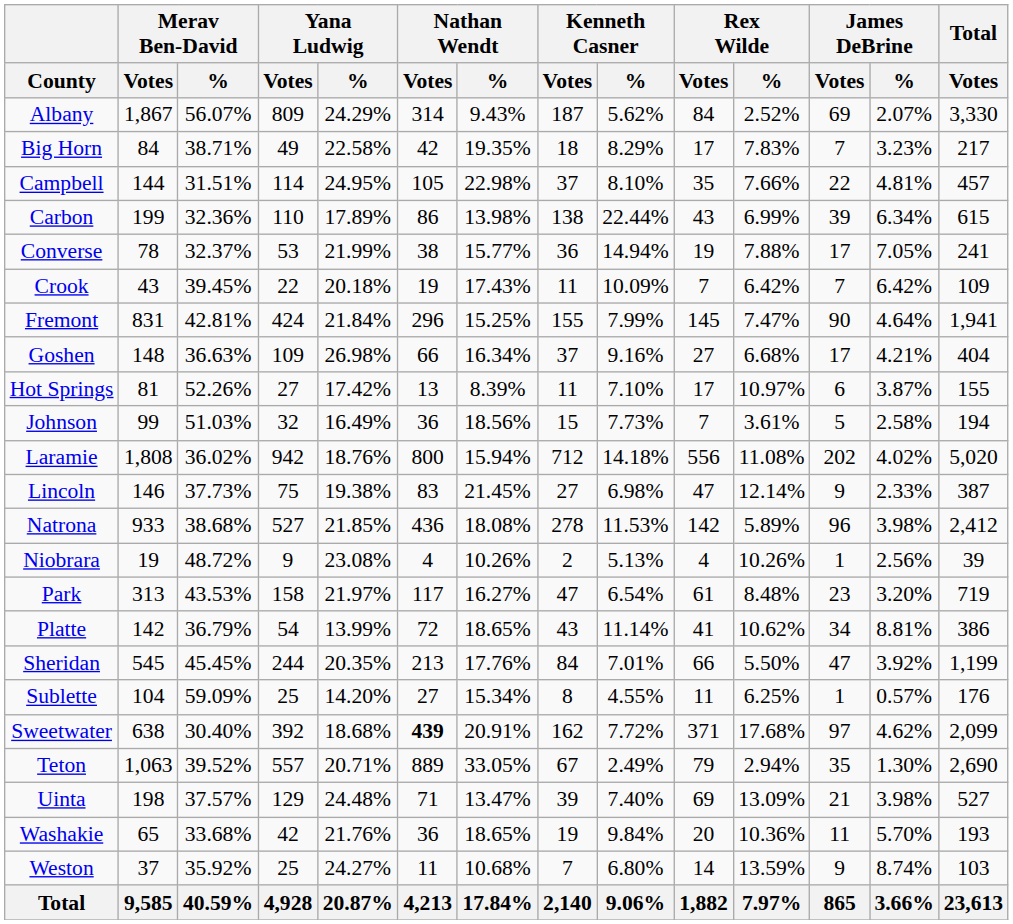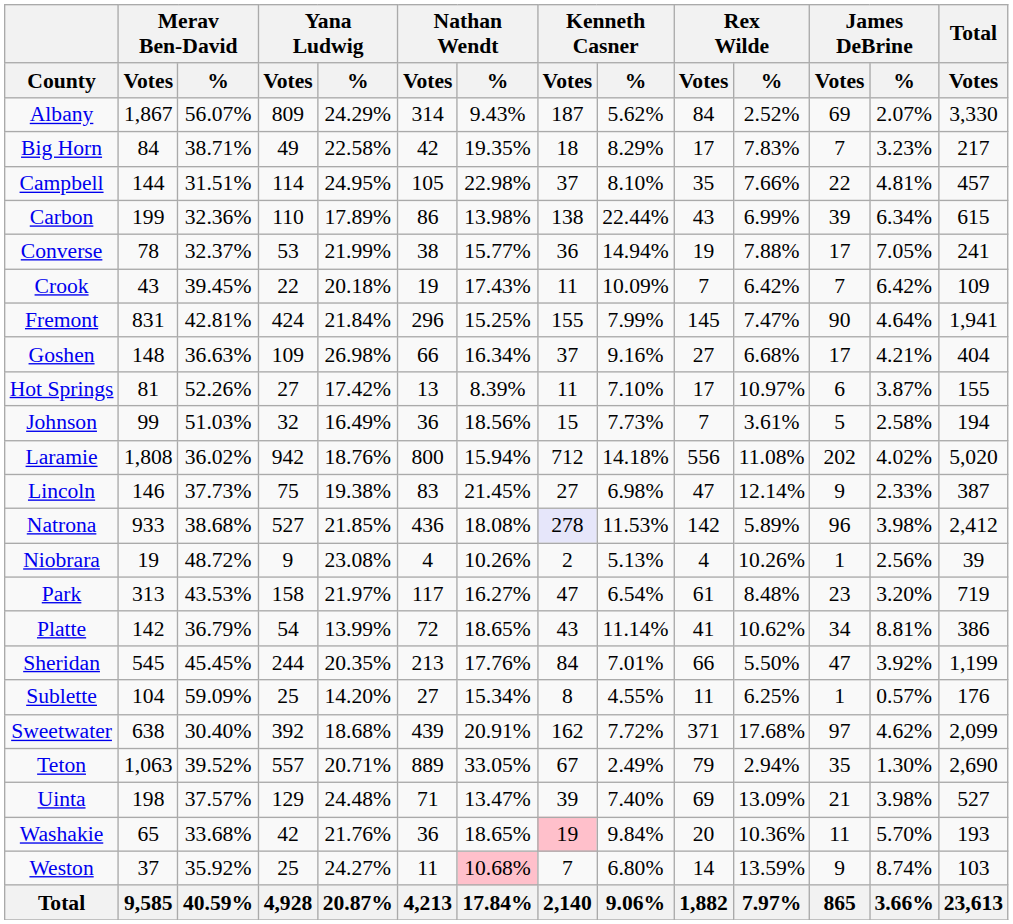Natrona | Kenneth Casner / Votes: no background -> lavender background
Sweetwater | Nathan Wendt / Votes: bold -> normal
Washakie | Kenneth Casner / Votes: no background -> pink background
Weston | Nathan Wendt / %: no background -> pink background
